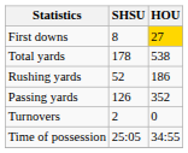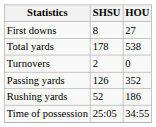First downs | HOU: gold background -> no background
rows swapped: Rushing yards <-> Turnovers
